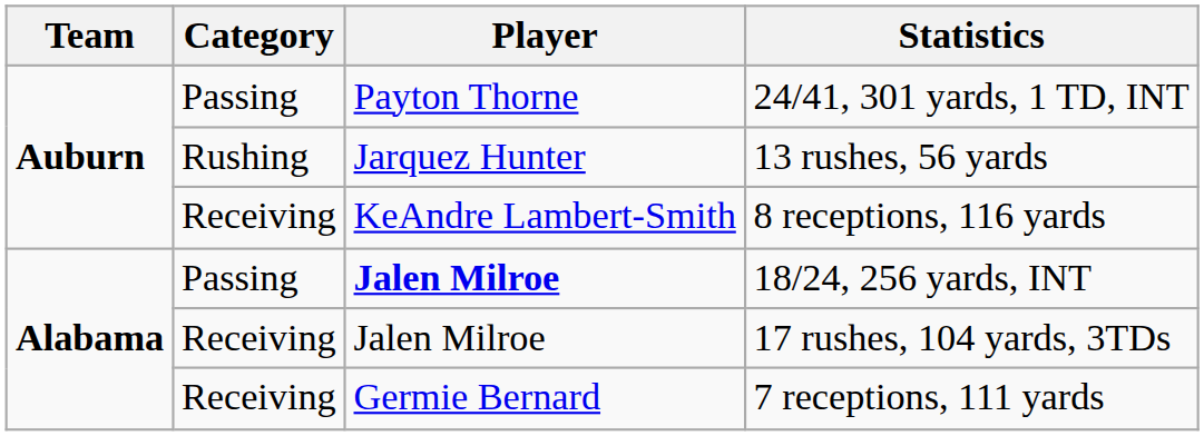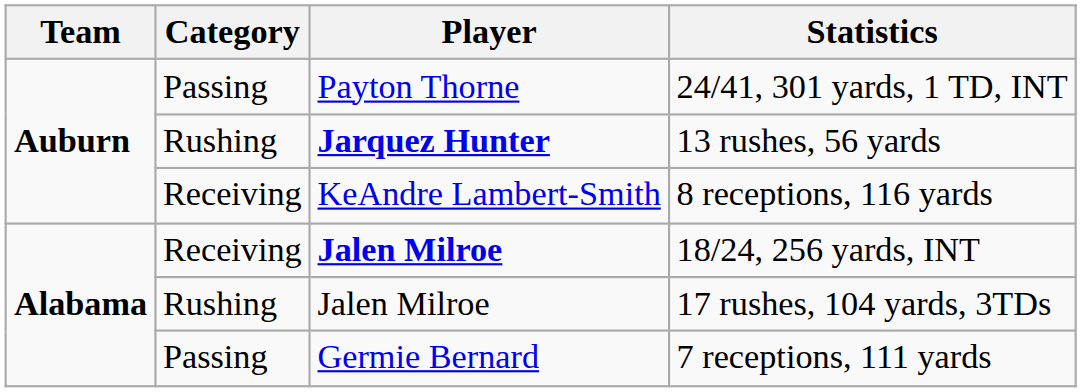13 rushes, 56 yards | Player: normal -> bold
18/24, 256 yards, INT | Category: Passing -> Receiving
17 rushes, 104 yards, 3TDs | Category: Receiving -> Rushing
7 receptions, 111 yards | Category: Receiving -> Passing
